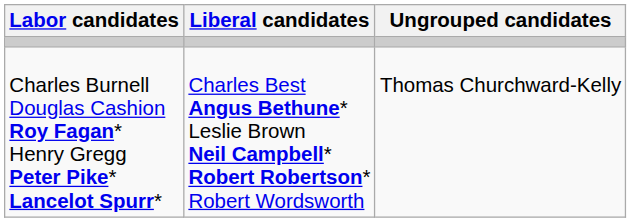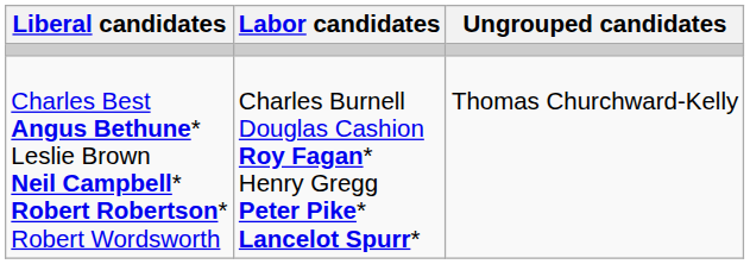columns swapped: Labor candidates <-> Liberal candidates
